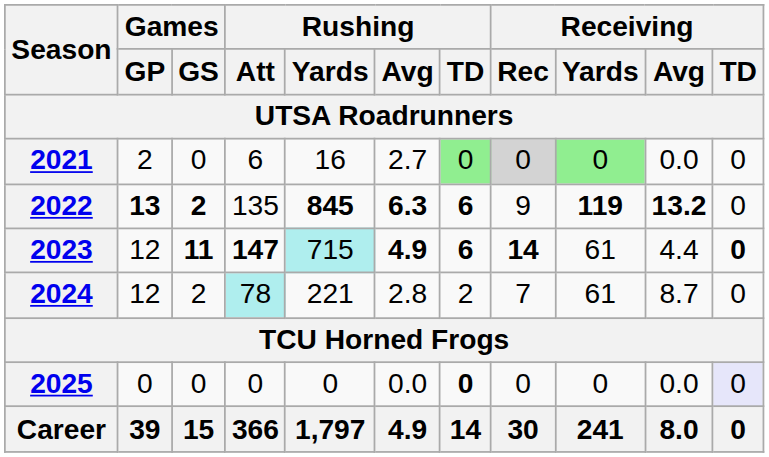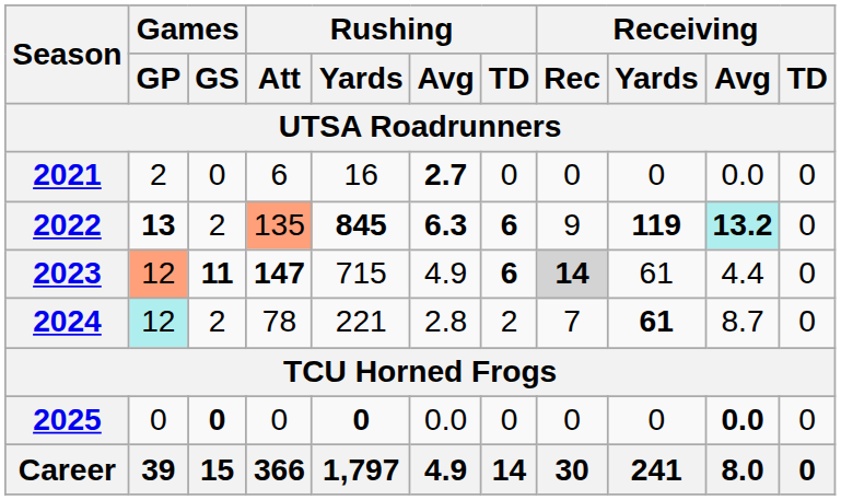2021 | Rushing / Avg: normal -> bold
2021 | Rushing / TD: lightgreen background -> no background
2021 | Receiving / Rec: lightgrey background -> no background
2021 | Receiving / Yards: lightgreen background -> no background
2022 | Games / GS: bold -> normal
2022 | Rushing / Att: no background -> lightsalmon background
2022 | Receiving / Avg: no background -> paleturquoise background
2023 | Games / GP: no background -> lightsalmon background
2023 | Rushing / Yards: paleturquoise background -> no background
2023 | Rushing / Avg: bold -> normal
2023 | Receiving / Rec: no background -> lightgrey background
2023 | Receiving / TD: bold -> normal
2024 | Games / GP: no background -> paleturquoise background
2024 | Rushing / Att: paleturquoise background -> no background
2024 | Receiving / Yards: normal -> bold
2025 | Games / GS: normal -> bold
2025 | Rushing / Yards: normal -> bold
2025 | Rushing / TD: bold -> normal
2025 | Receiving / Avg: normal -> bold
2025 | Receiving / TD: lavender background -> no background
